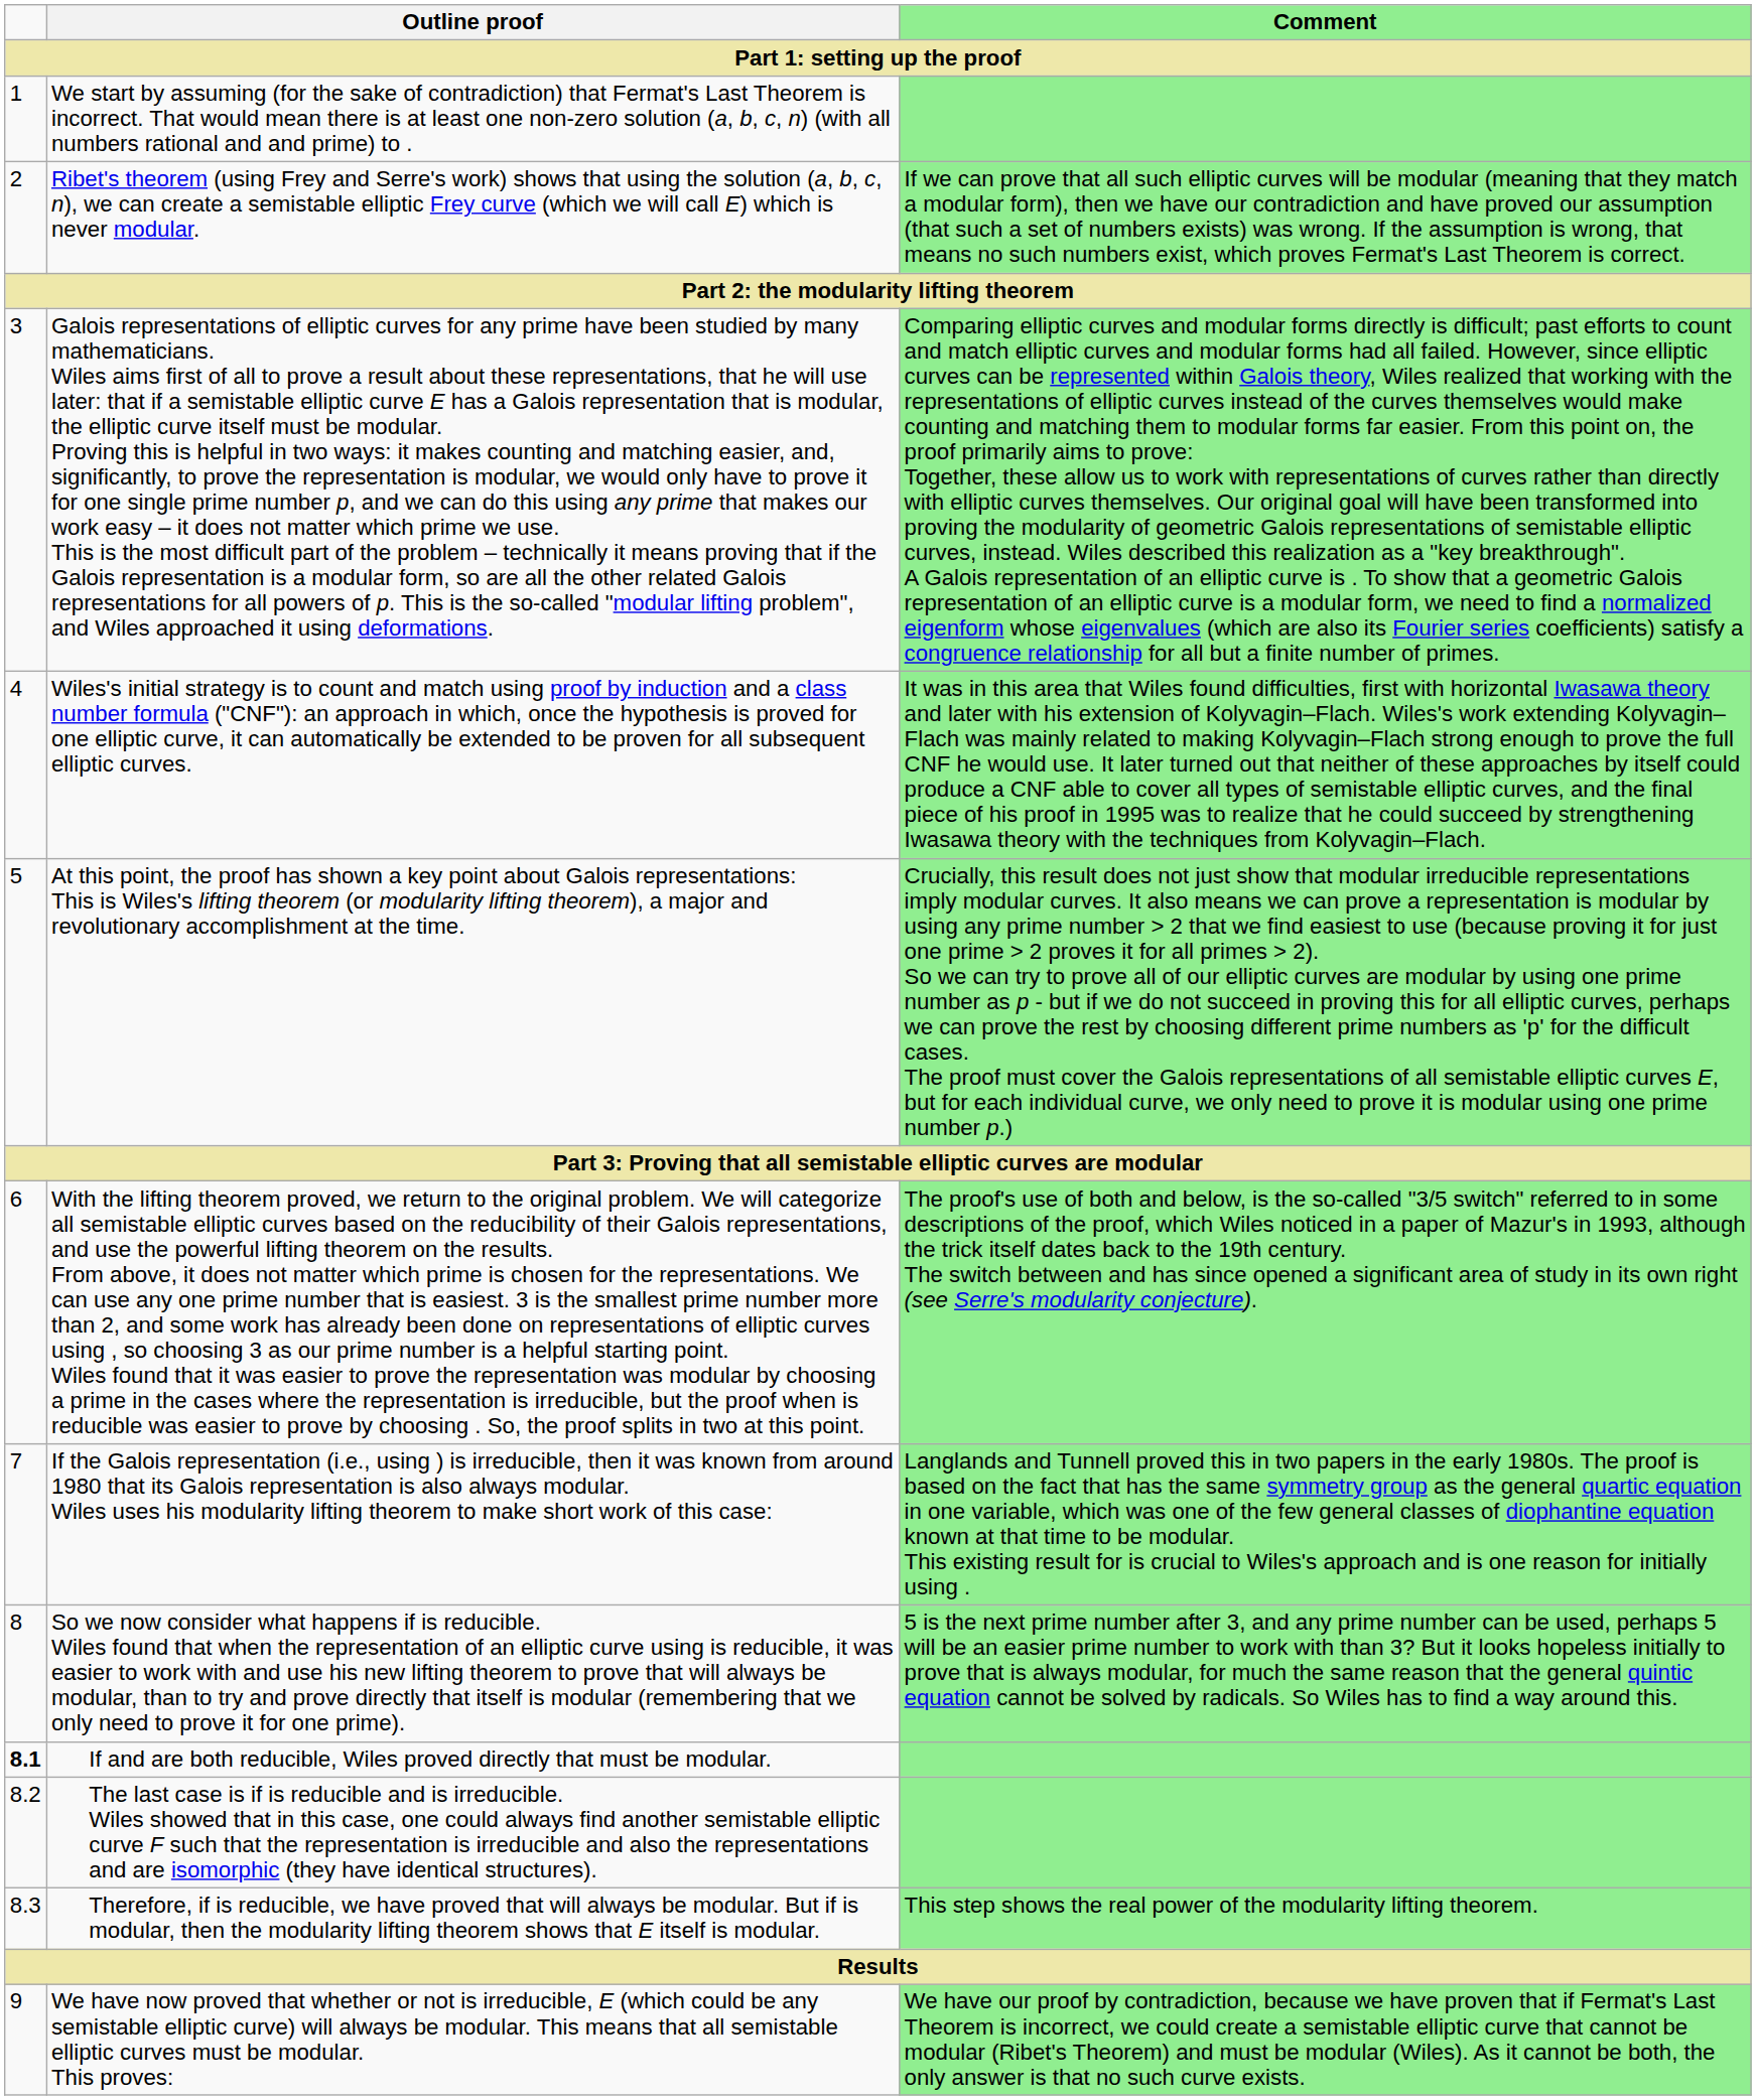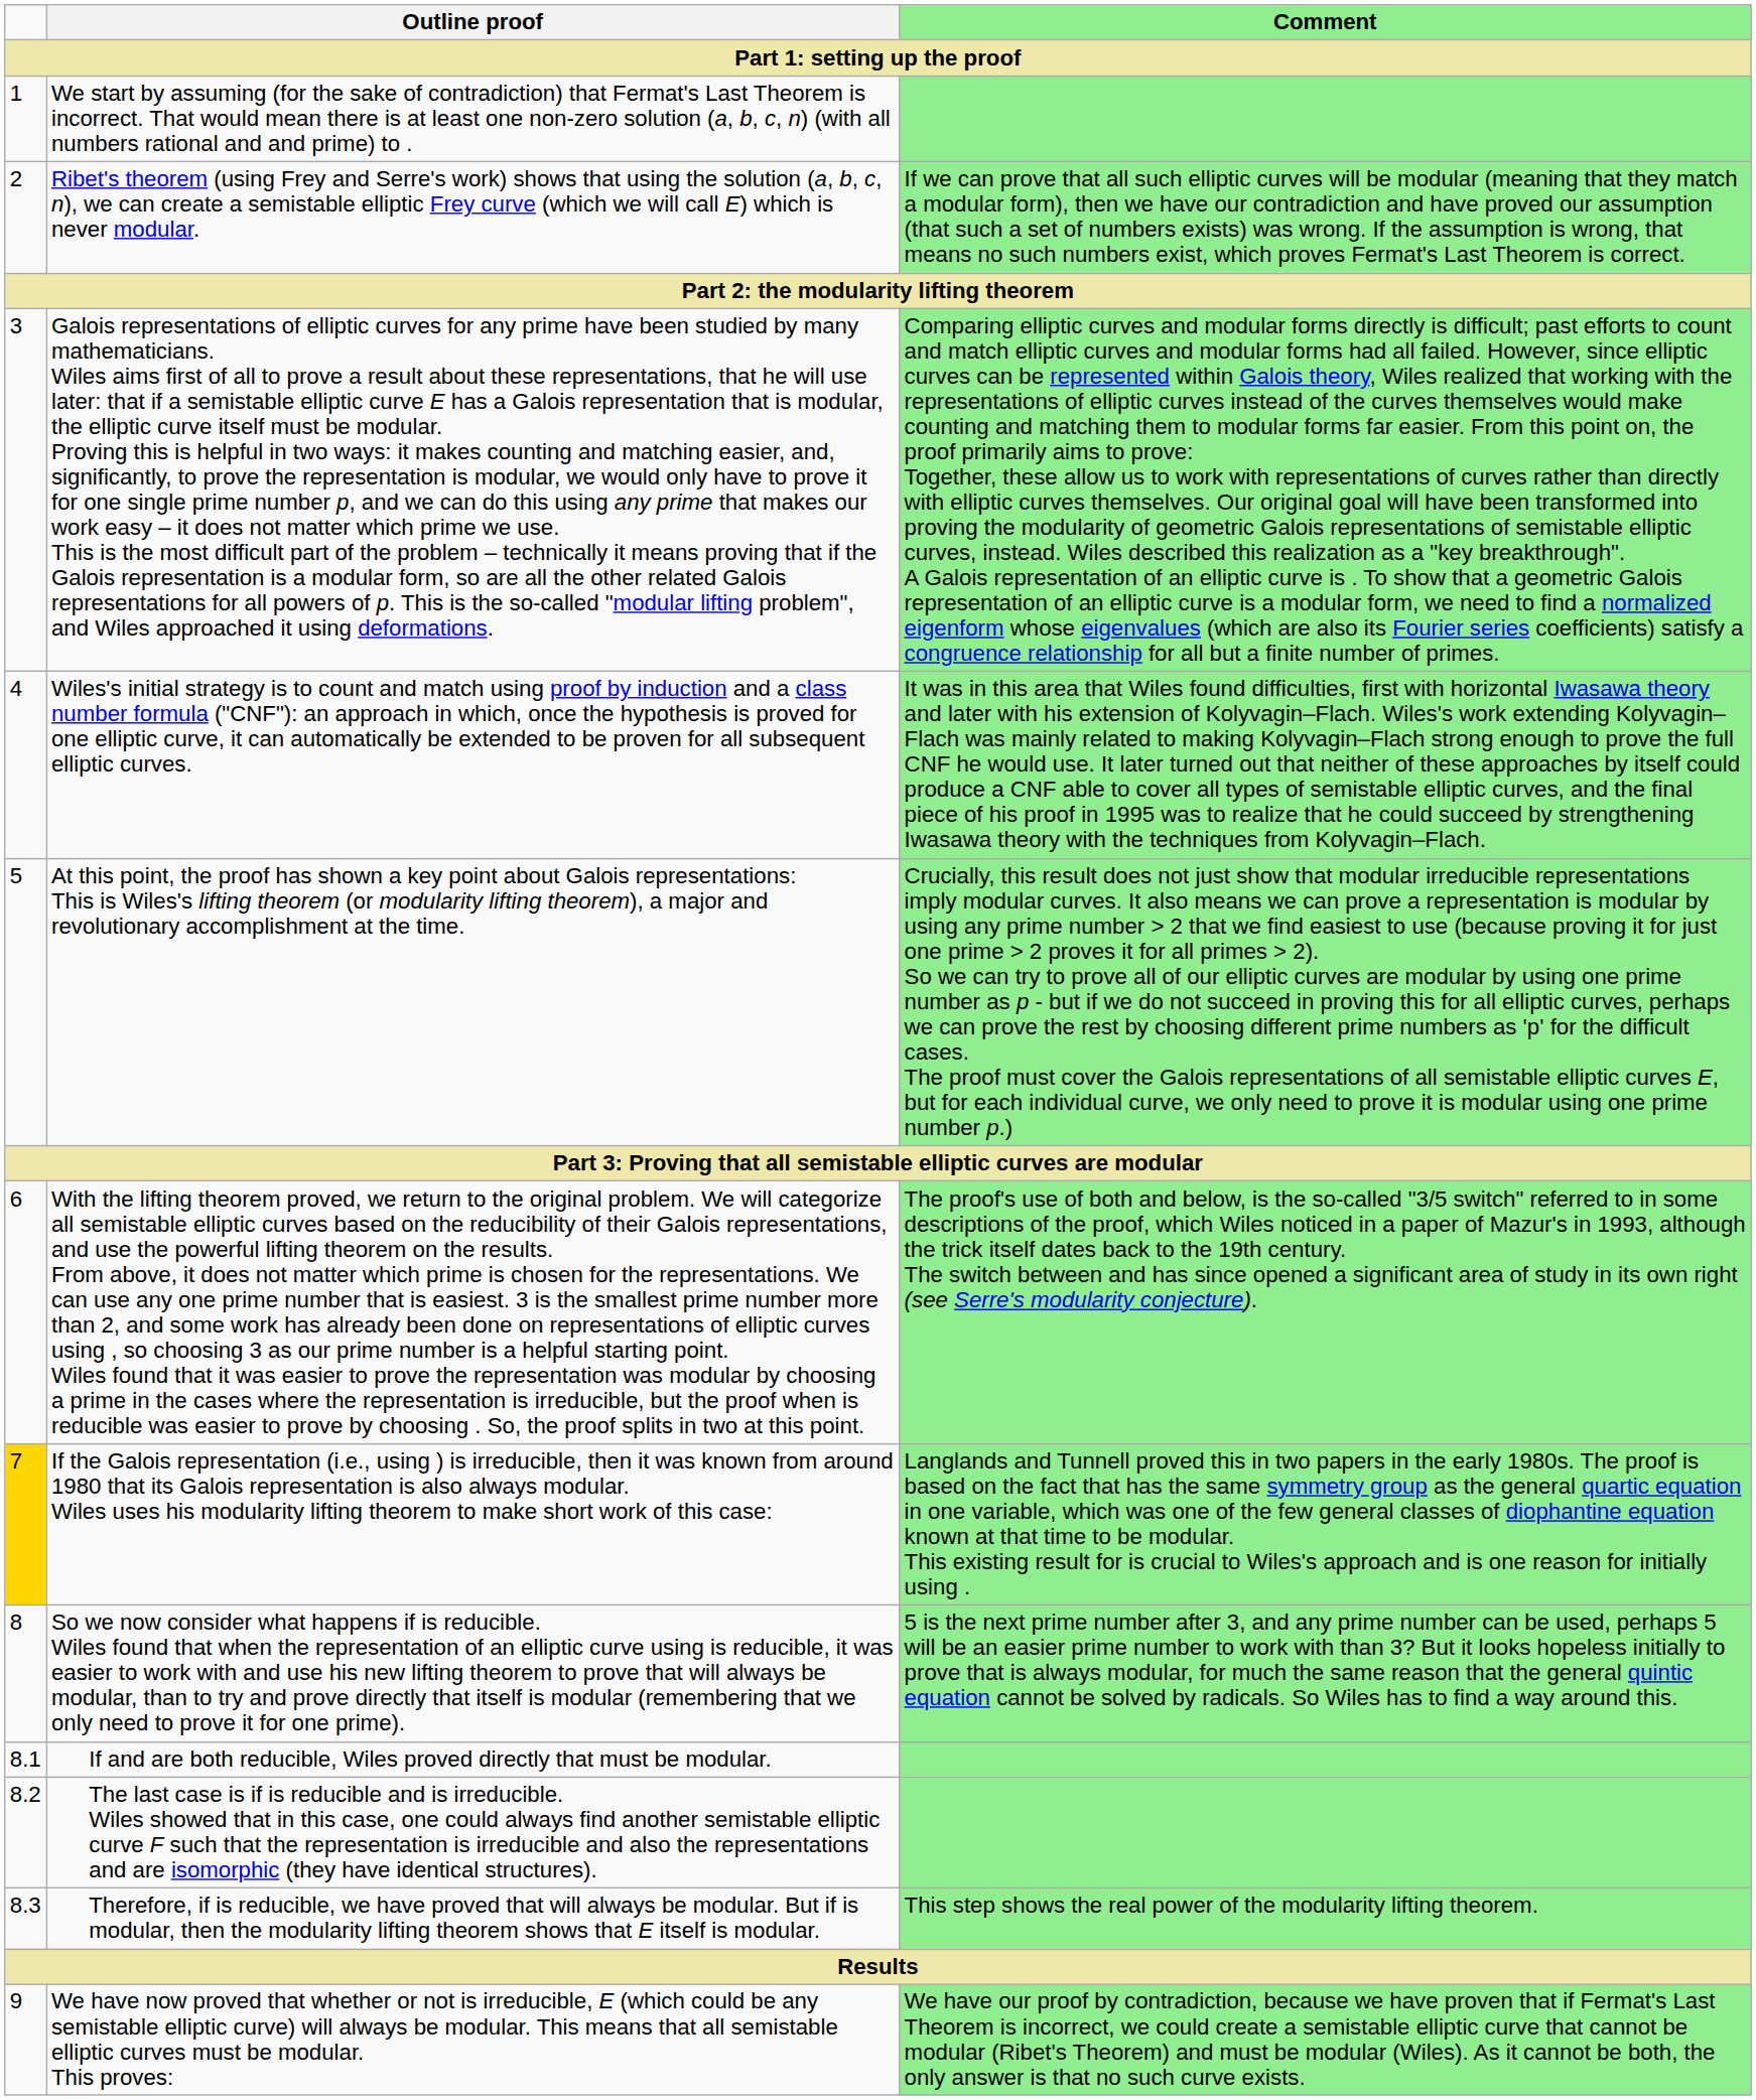row 11 | column 1: no background -> gold background
row 13 | column 1: bold -> normal
